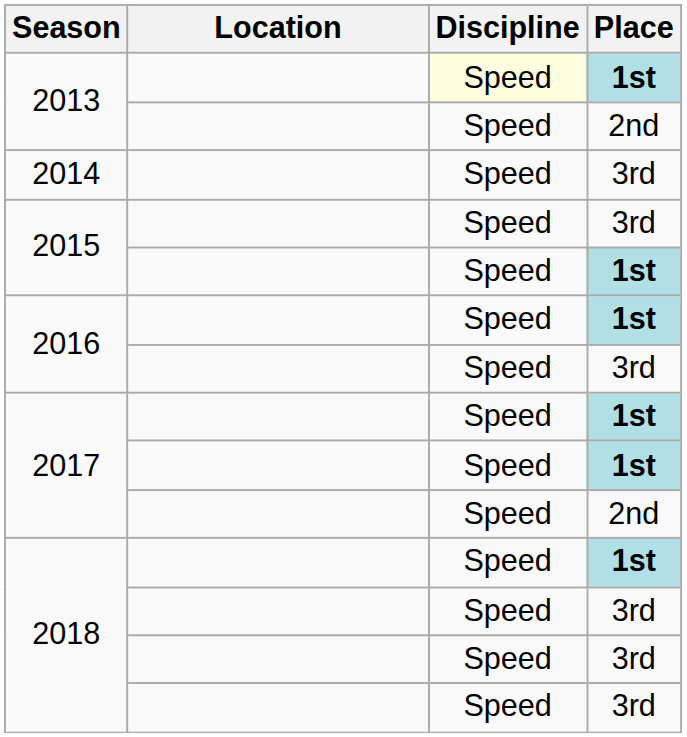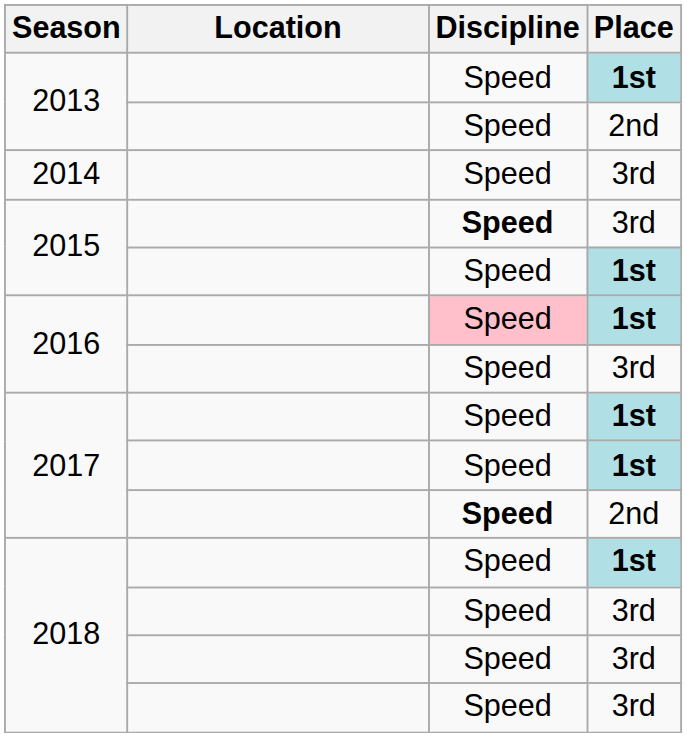2013 / 1st | Discipline: lightyellow background -> no background
2015 / 3rd | Discipline: normal -> bold
2016 / 1st | Discipline: no background -> pink background
2017 / 2nd | Discipline: normal -> bold
